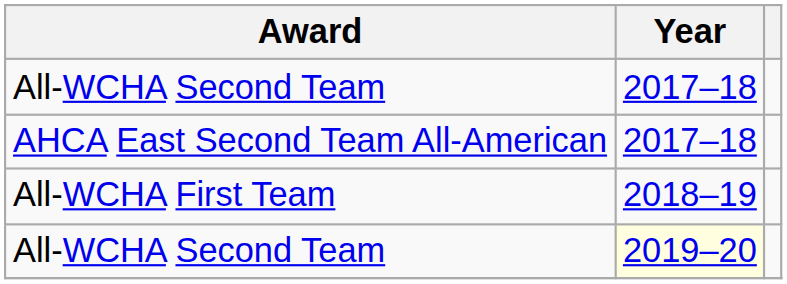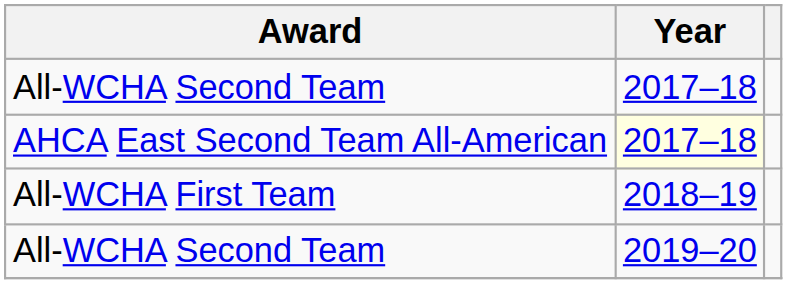row 3 | Year: no background -> lightyellow background
row 5 | Year: lightyellow background -> no background
